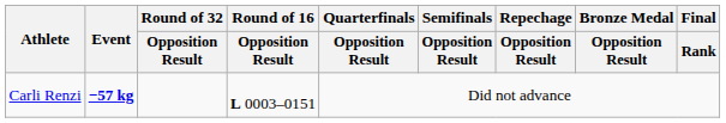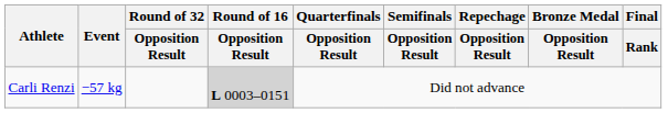Carli Renzi | Event: bold -> normal
Carli Renzi | Round of 16 / Opposition Result: no background -> lightgrey background
